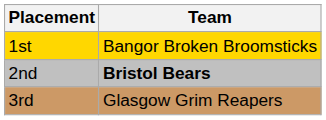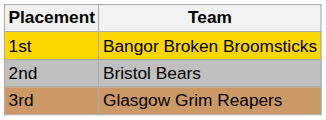2nd | Team: bold -> normal
